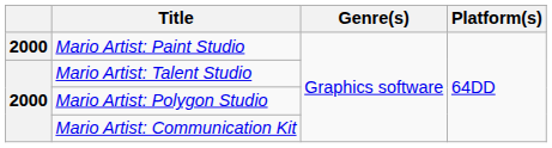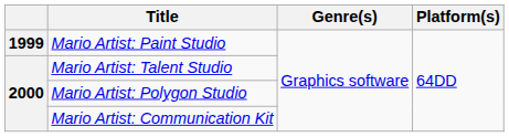Mario Artist: Paint Studio | column 1: 2000 -> 1999
